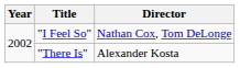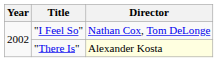"There Is" | Director: no background -> lightyellow background
